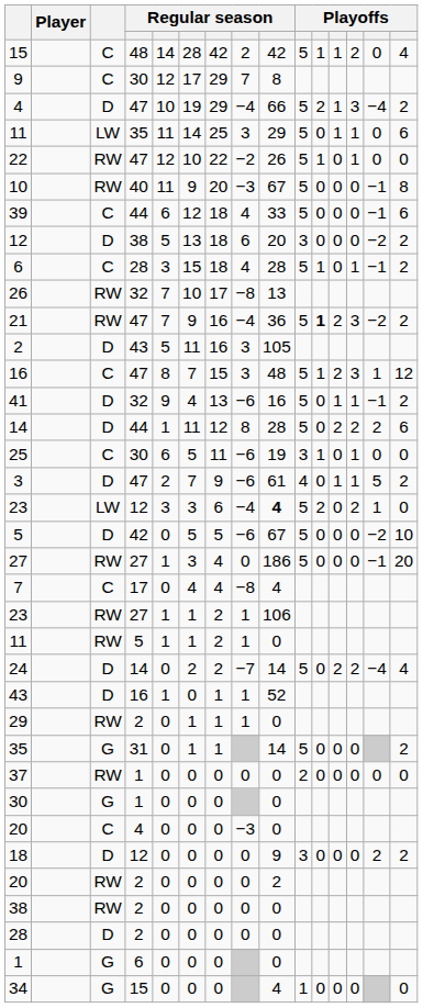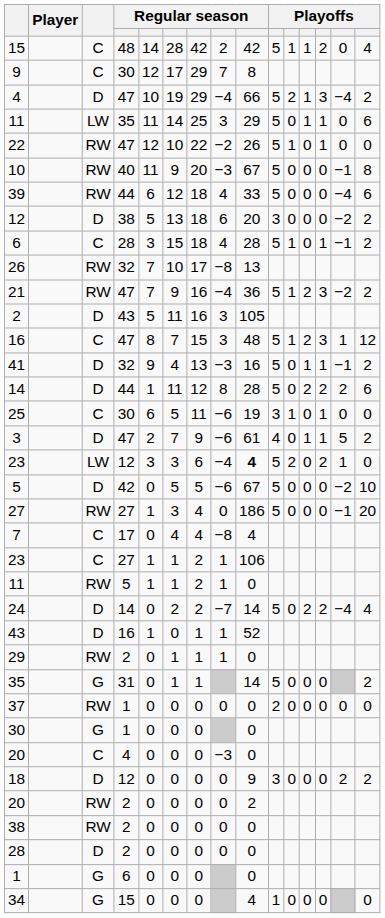39 | column 3: C -> RW
39 | column 14: −1 -> −4
21 | column 11: bold -> normal
41 | column 8: −6 -> −3
23 / 27 | column 3: RW -> C
